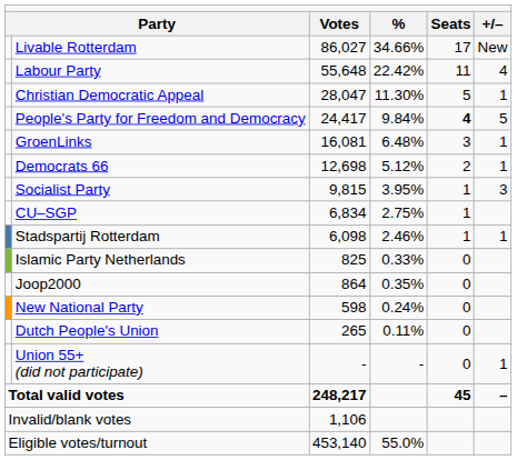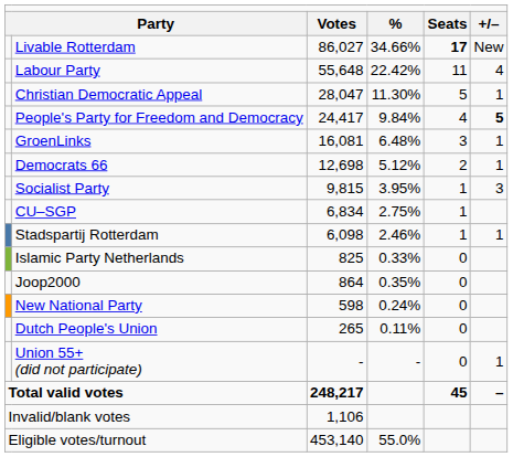Livable Rotterdam | column 5: normal -> bold
People's Party for Freedom and Democracy | column 5: bold -> normal
People's Party for Freedom and Democracy | column 6: normal -> bold
